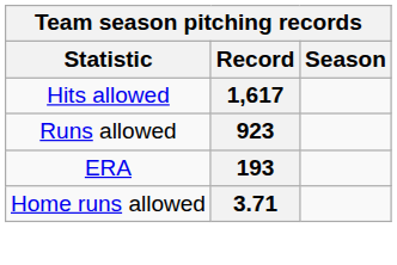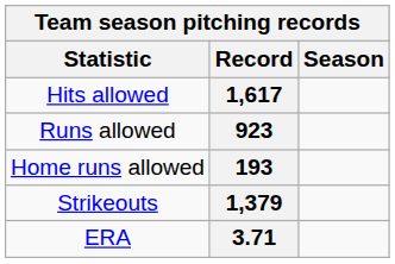193 | Statistic: ERA -> Home runs allowed
+ row: Strikeouts | 1,379
3.71 | Statistic: Home runs allowed -> ERA
